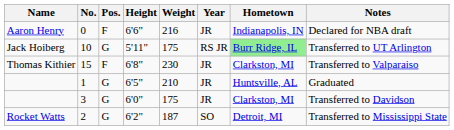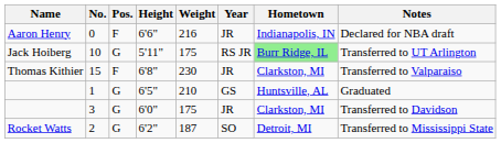1 | Year: JR -> GS
